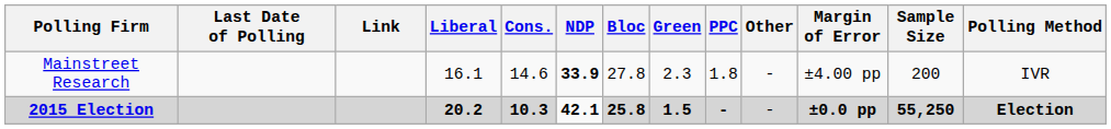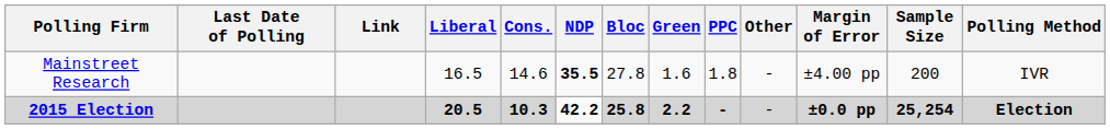Mainstreet Research | Liberal: 16.1 -> 16.5
Mainstreet Research | NDP: 33.9 -> 35.5
Mainstreet Research | Green: 2.3 -> 1.6
2015 Election | Liberal: 20.2 -> 20.5
2015 Election | NDP: 42.1 -> 42.2
2015 Election | Green: 1.5 -> 2.2
2015 Election | Sample Size: 55,250 -> 25,254
